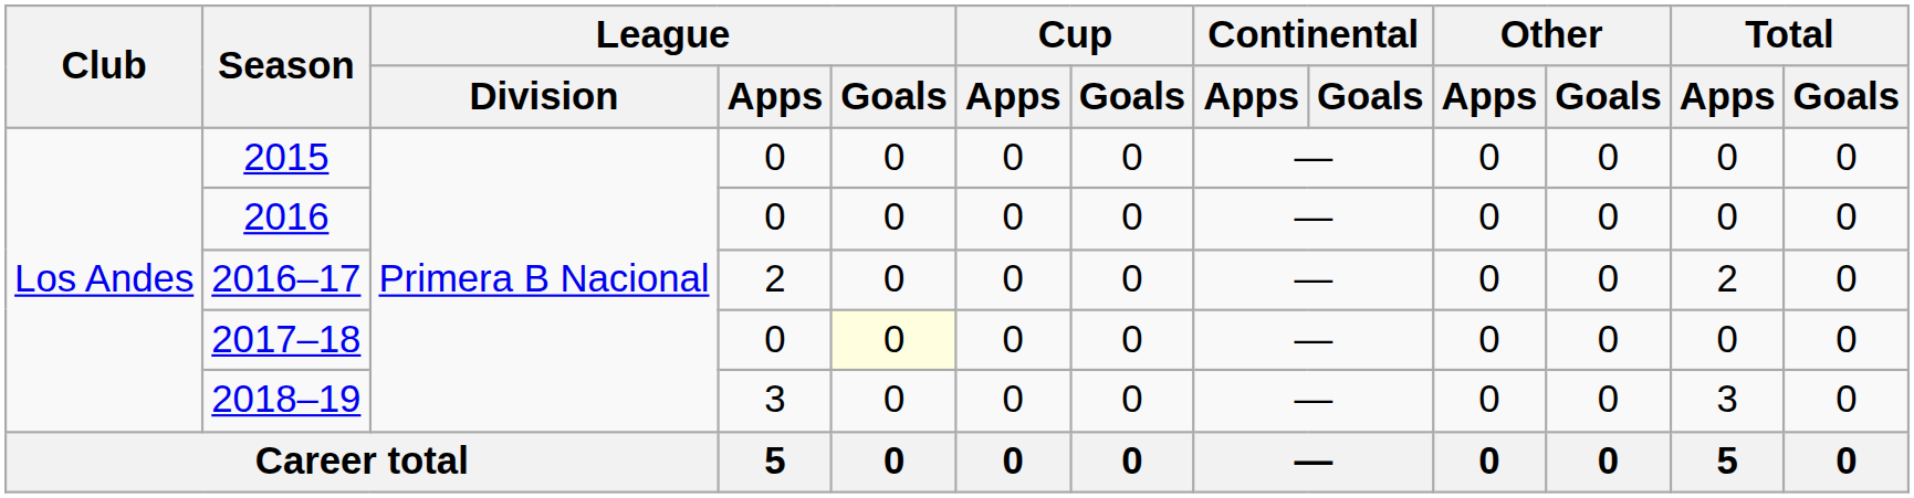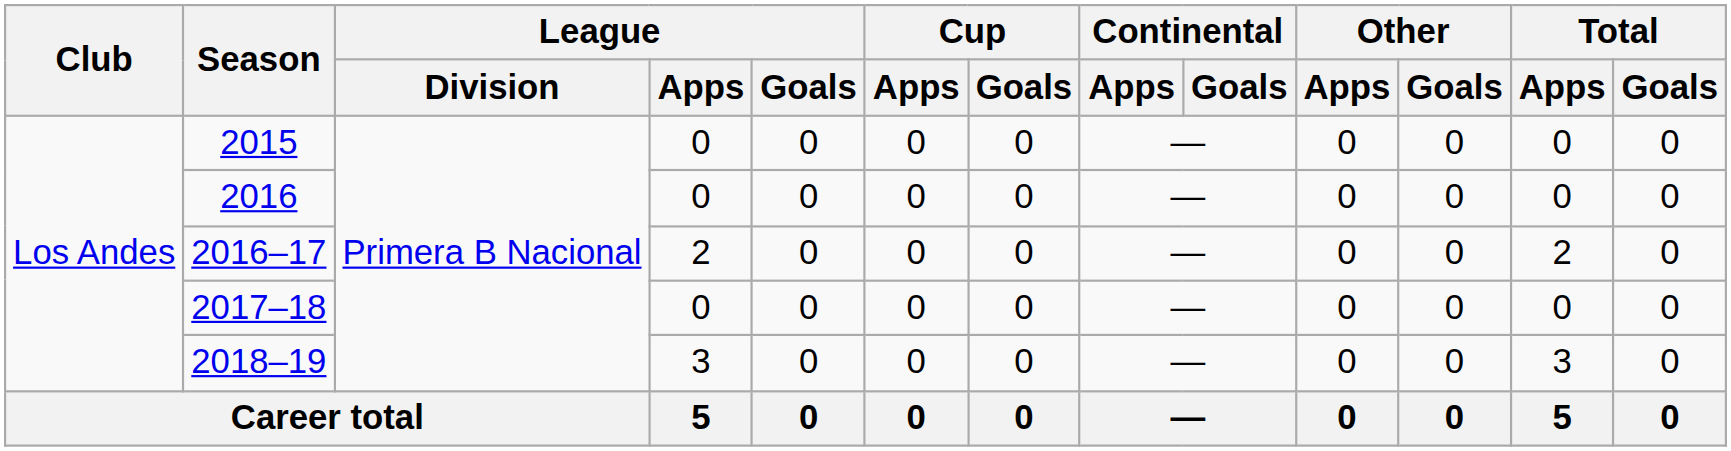2017–18 | League / Goals: lightyellow background -> no background
